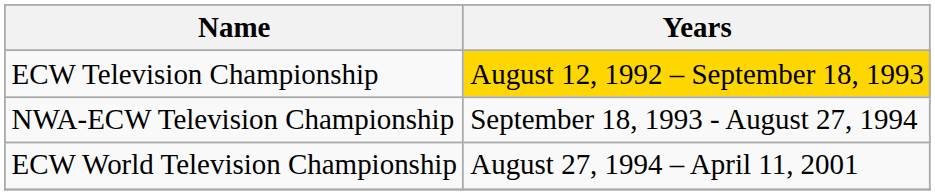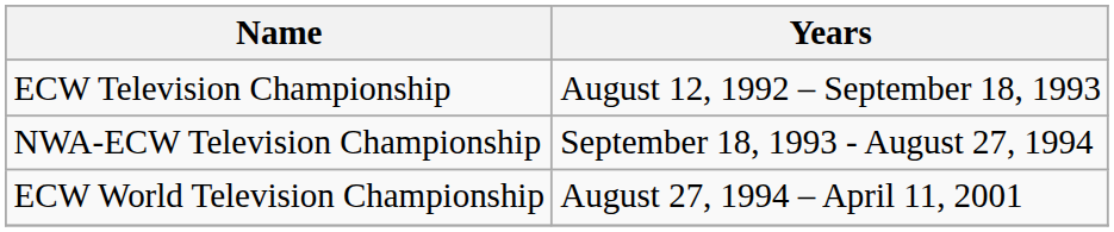ECW Television Championship | Years: gold background -> no background
